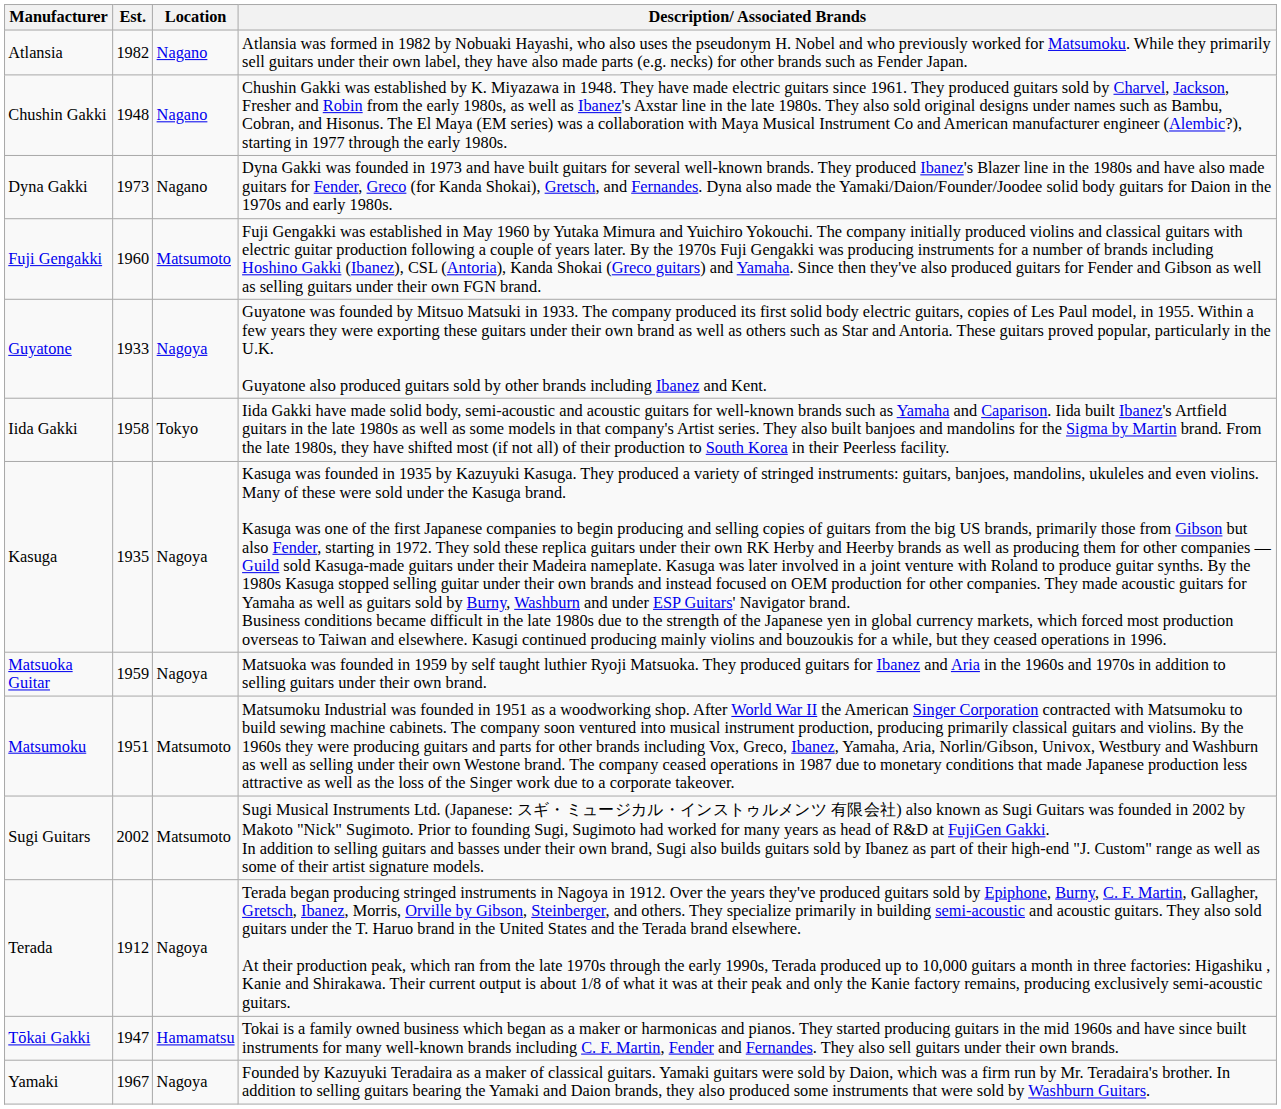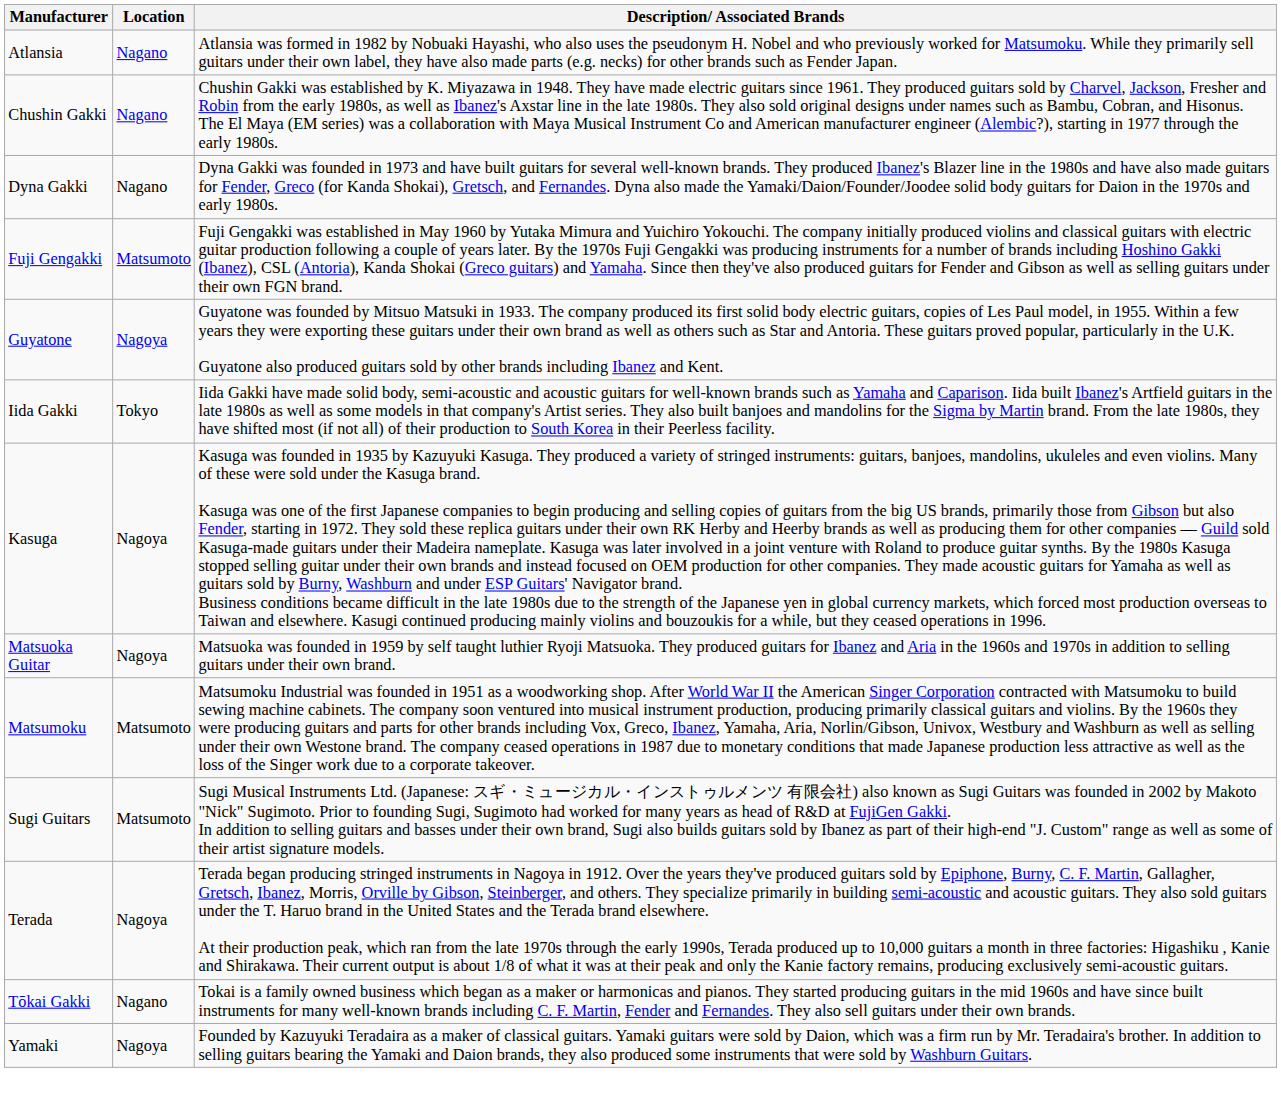- column: Est. | 1982 | 1948 | 1973 | 1960 | 1933 | 1958 | 1935 | 1959 | 1951 | 2002 | 1912 | 1947 | 1967
Tōkai Gakki | Location: Hamamatsu -> Nagano
